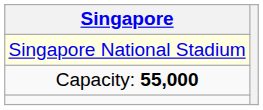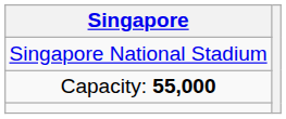Singapore National Stadium | Singapore: lightyellow background -> no background
